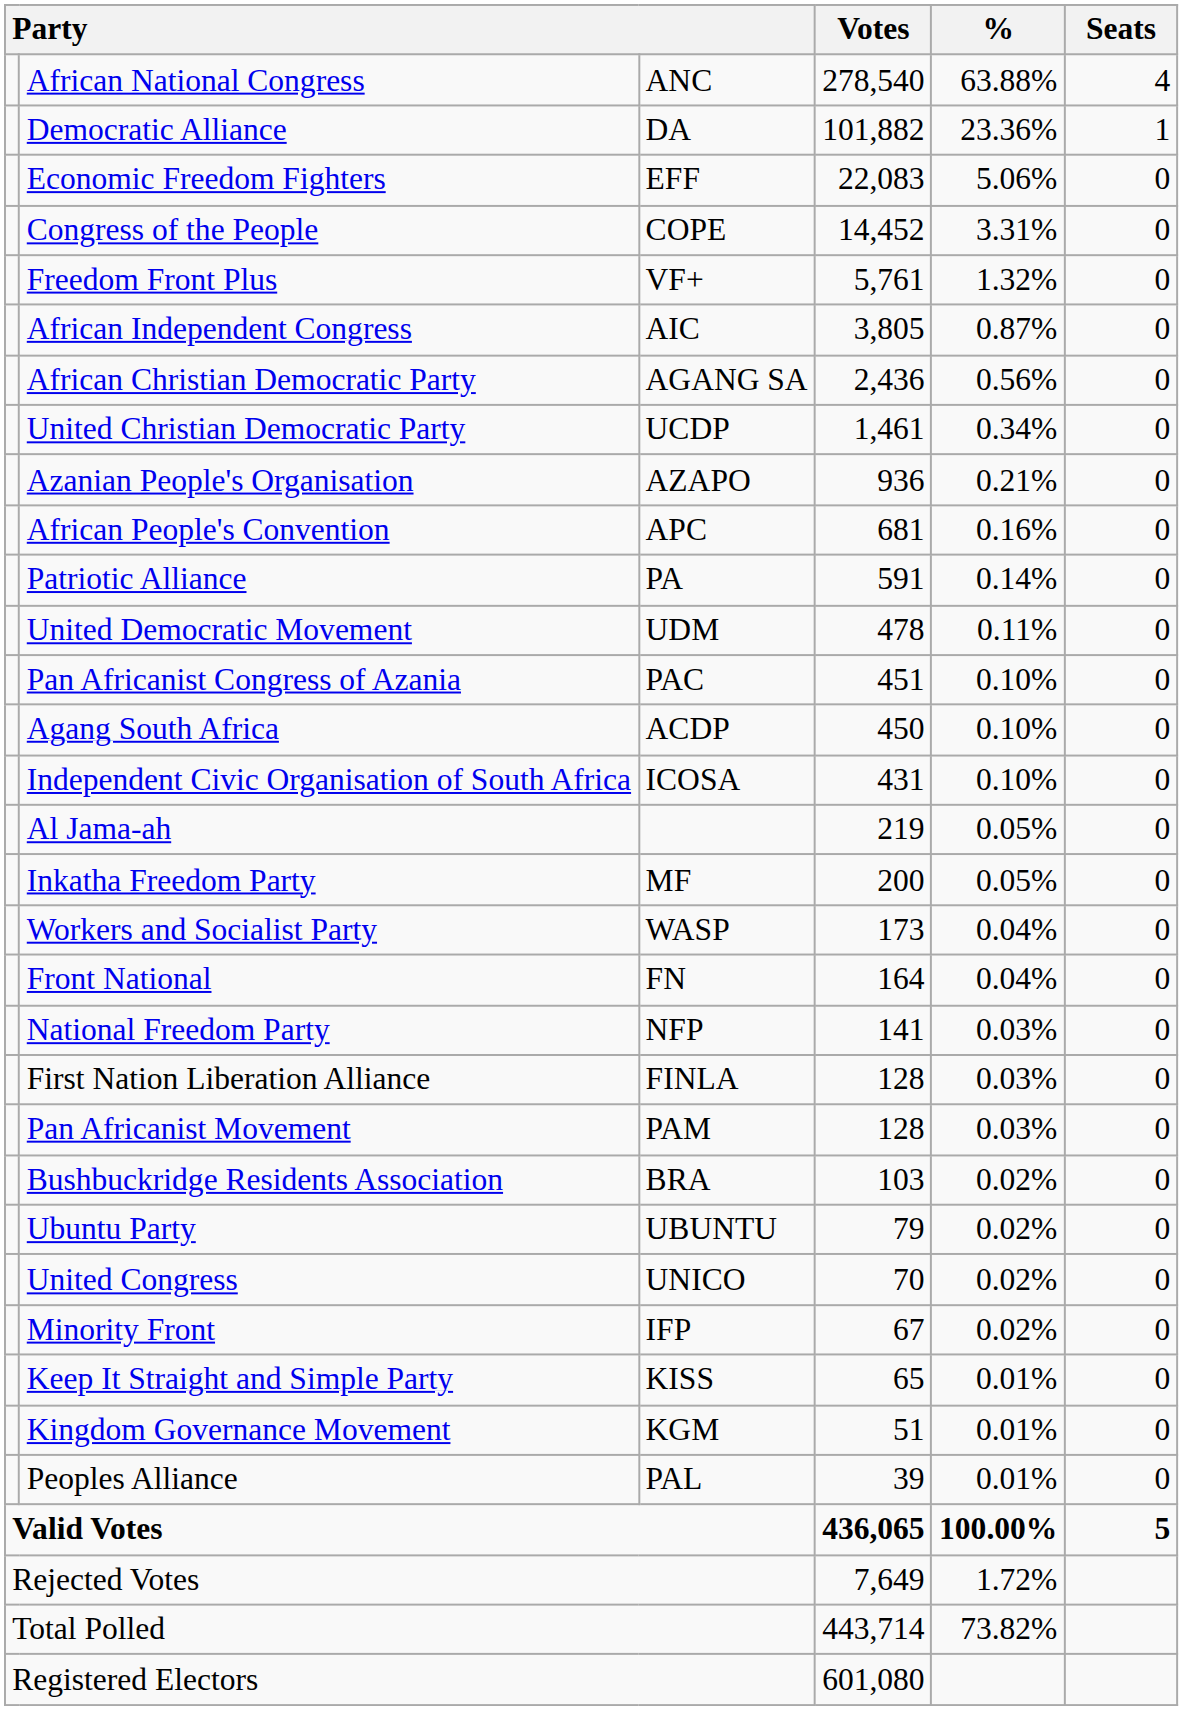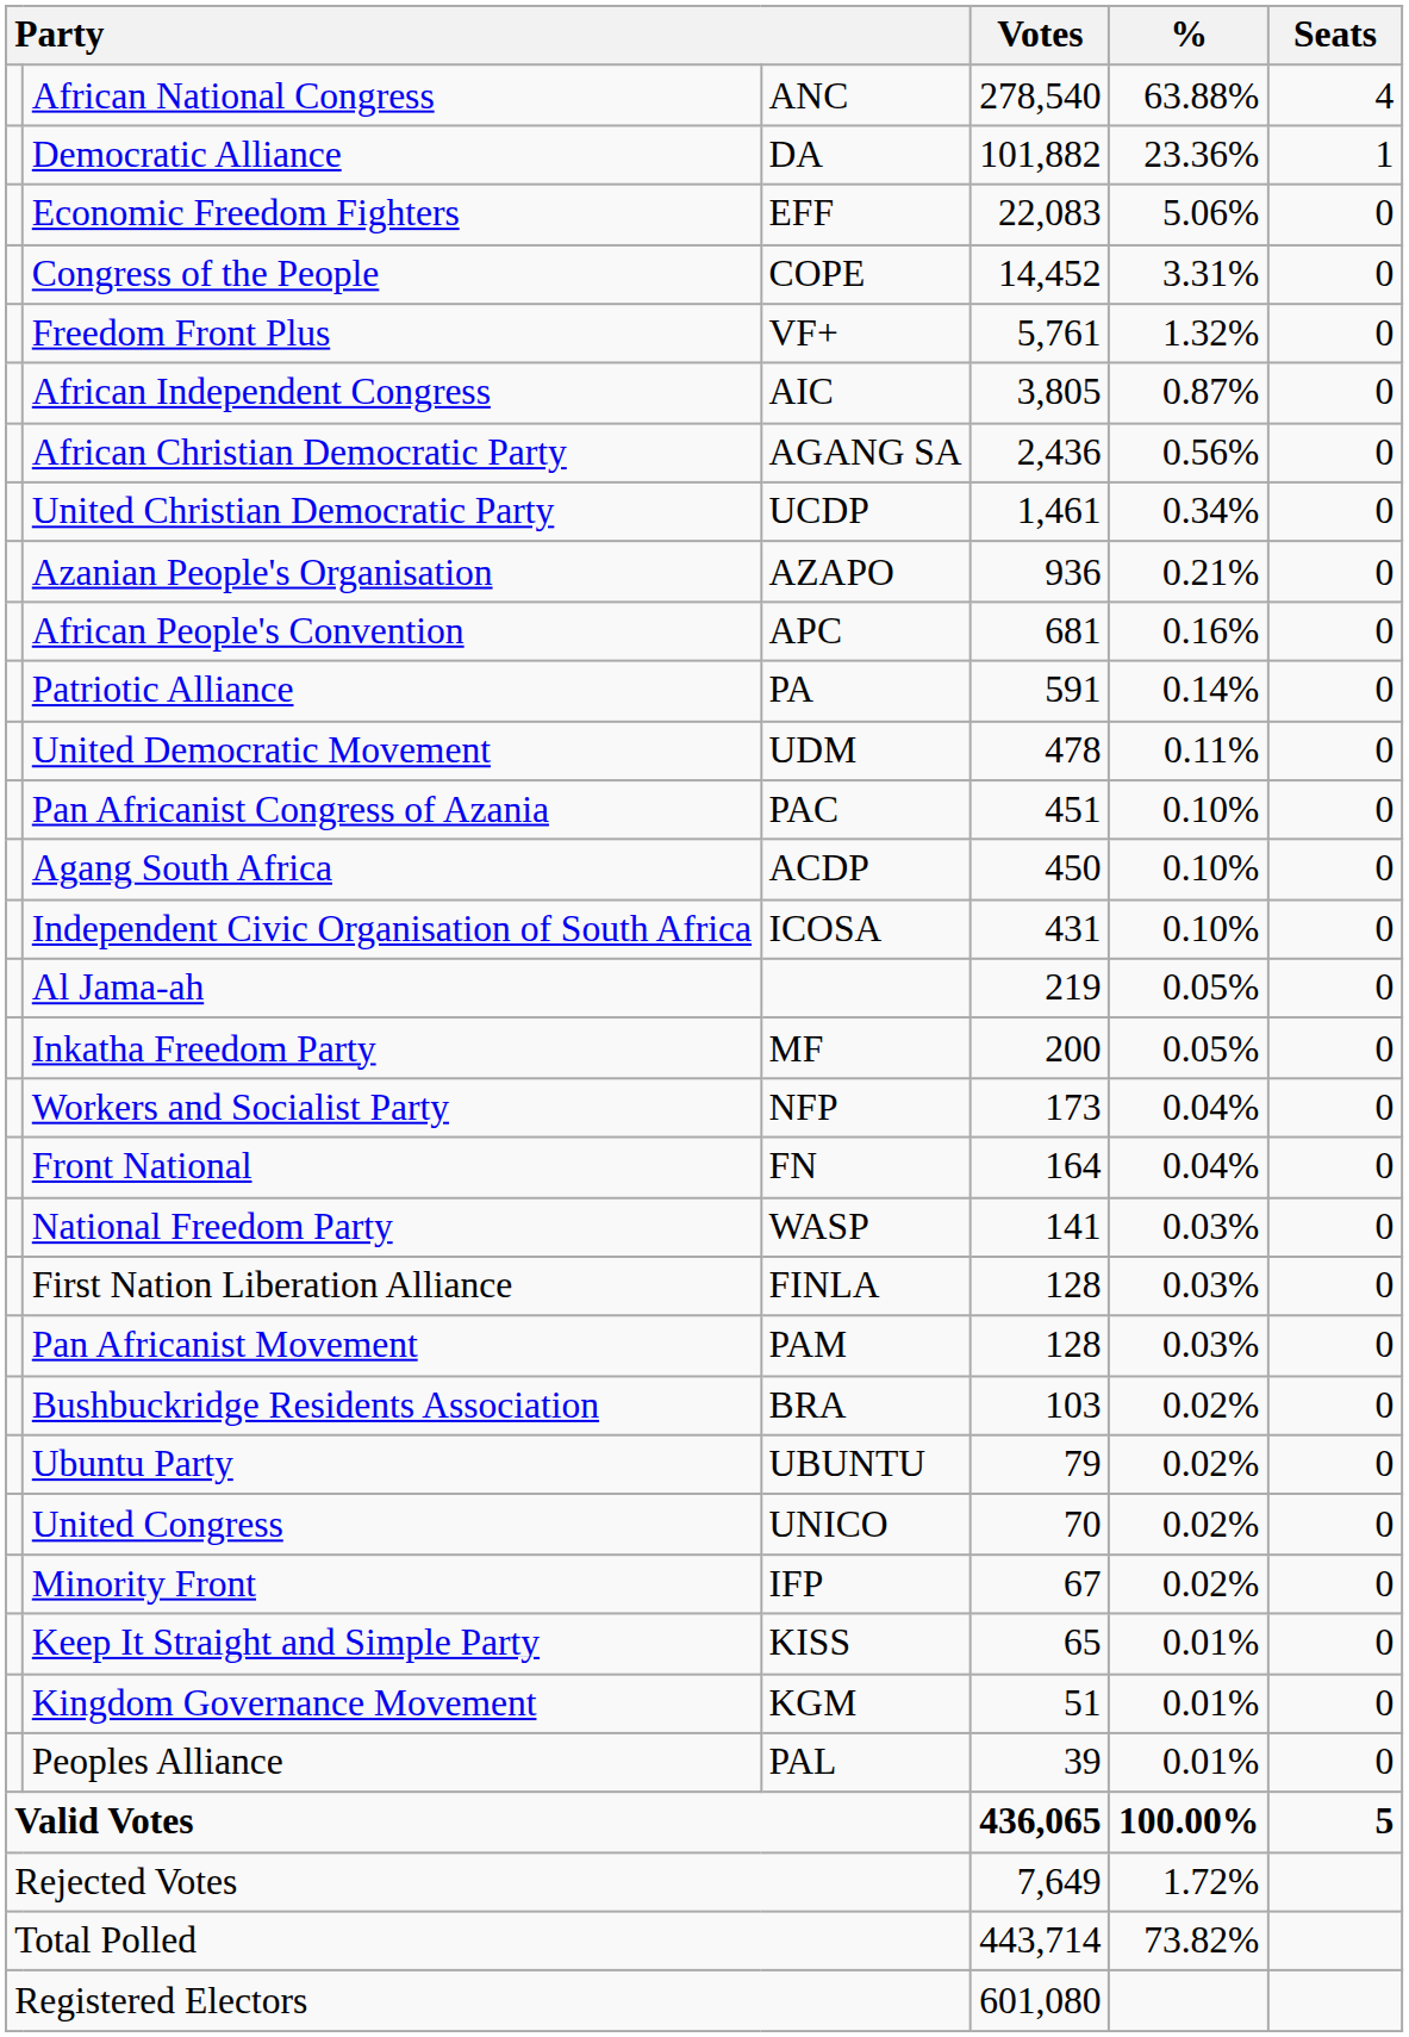Workers and Socialist Party | column 3: WASP -> NFP
National Freedom Party | column 3: NFP -> WASP
